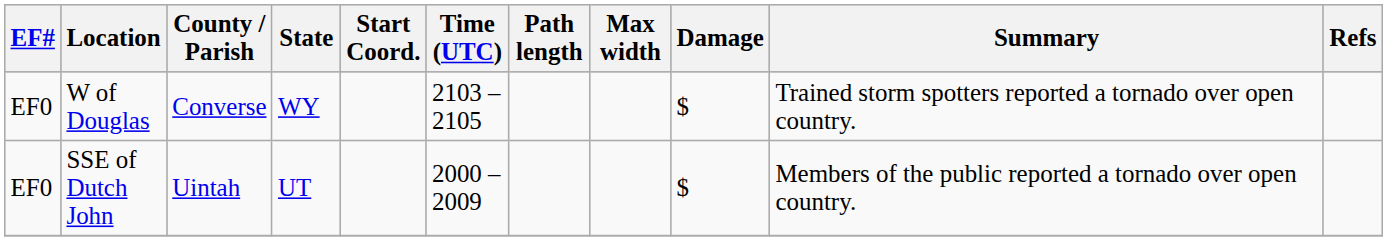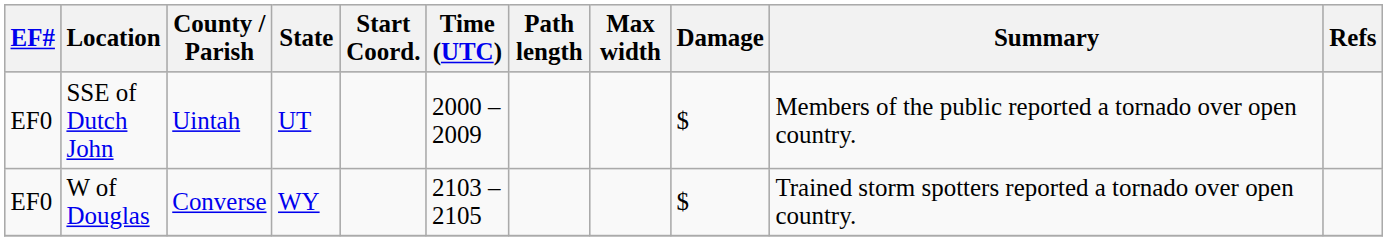rows swapped: SSE of Dutch John <-> W of Douglas
